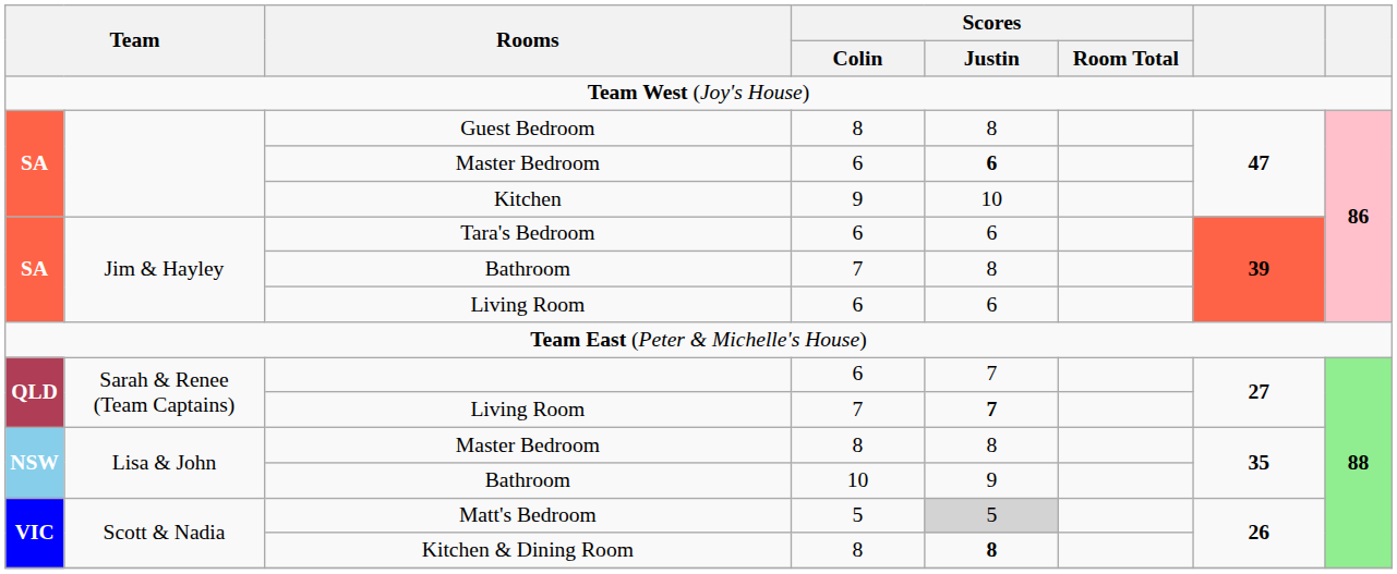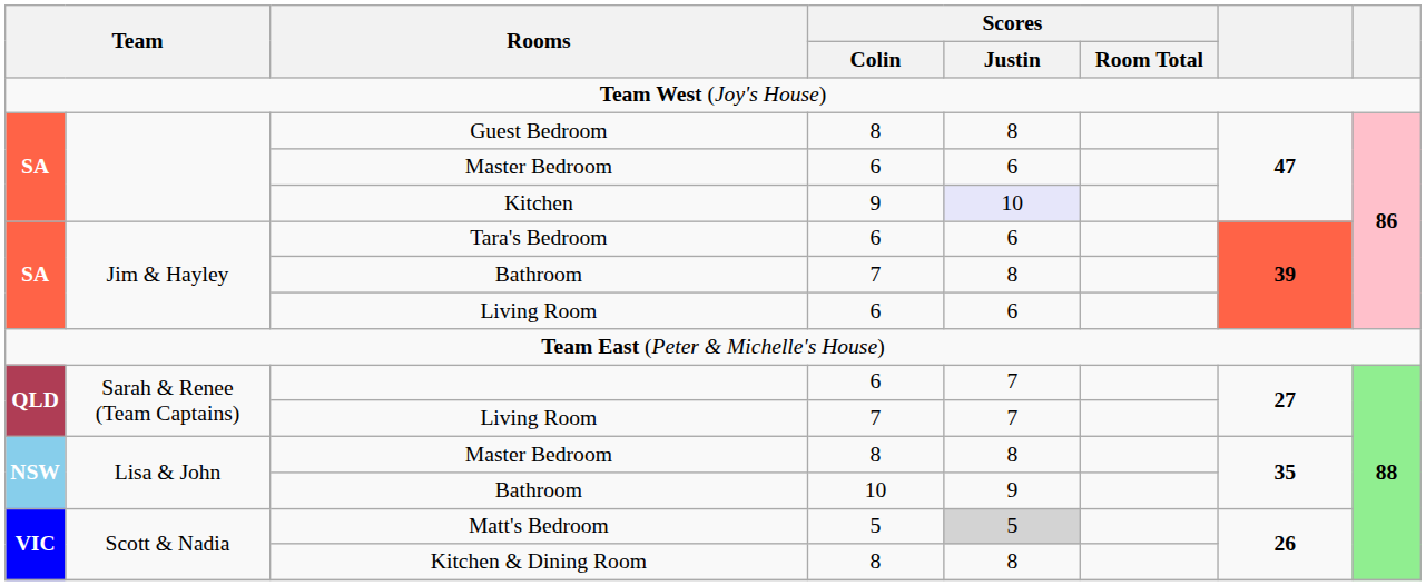Master Bedroom / 6 | Scores / Justin: bold -> normal
Kitchen | Scores / Justin: no background -> lavender background
Living Room / 7 | Scores / Justin: bold -> normal
Kitchen & Dining Room | Scores / Justin: bold -> normal
